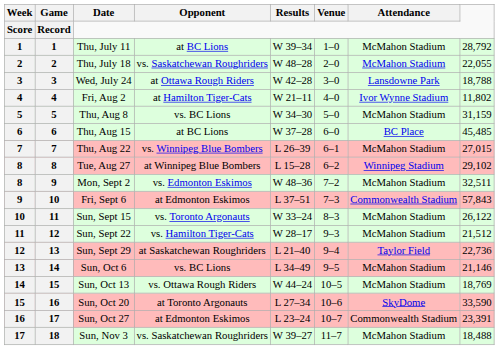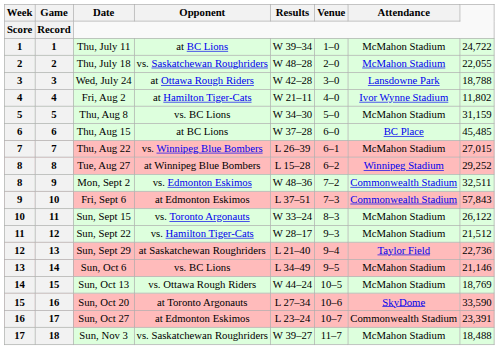Thu, July 11 | column 8: 28,792 -> 24,722
Tue, Aug 27 | column 8: 29,102 -> 29,252
Mon, Sept 2 | Attendance: McMahon Stadium -> Commonwealth Stadium
